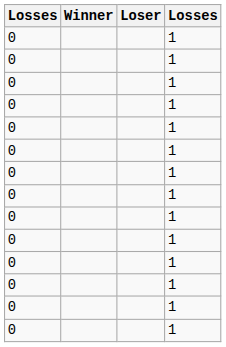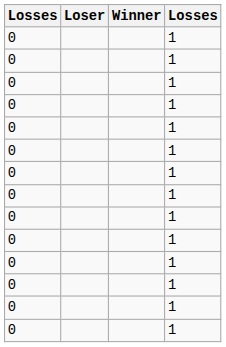columns swapped: Winner <-> Loser
